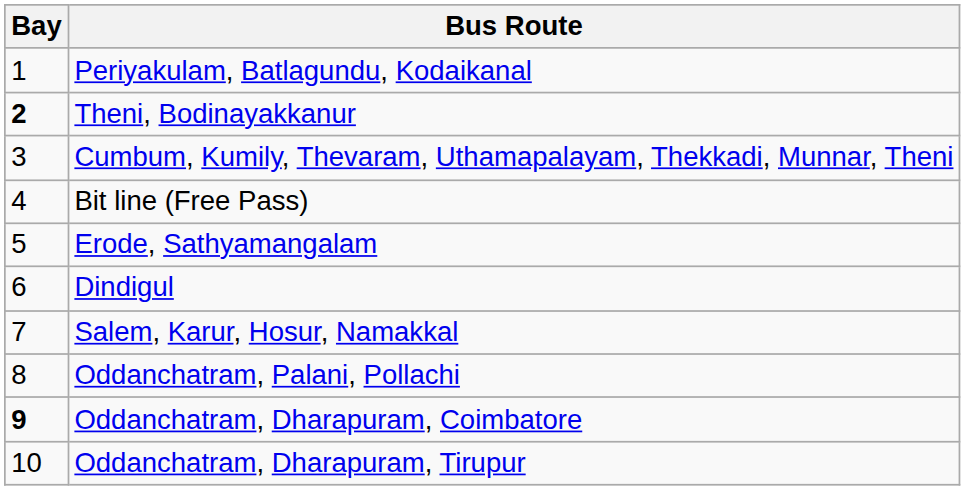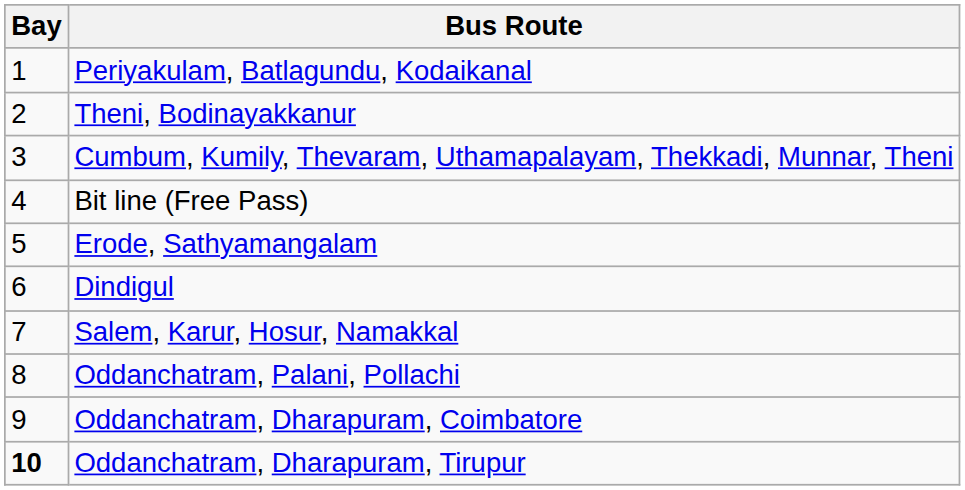Theni, Bodinayakkanur | Bay: bold -> normal
Oddanchatram, Dharapuram, Coimbatore | Bay: bold -> normal
Oddanchatram, Dharapuram, Tirupur | Bay: normal -> bold
